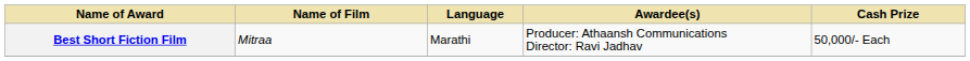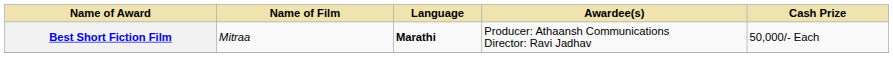Best Short Fiction Film | Language: normal -> bold
